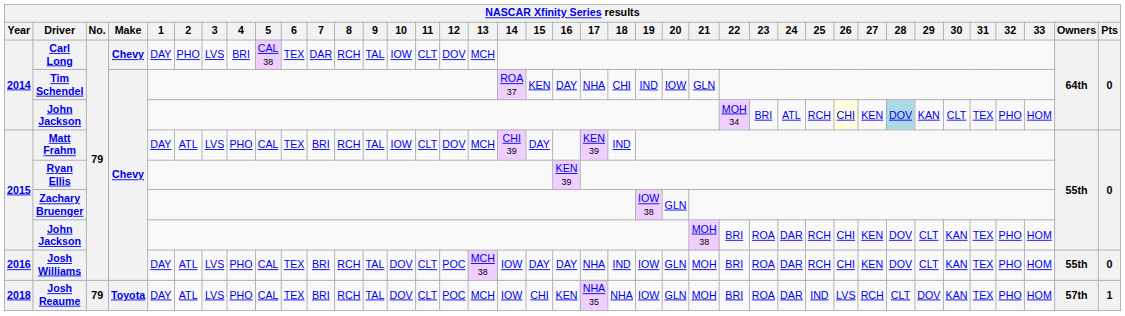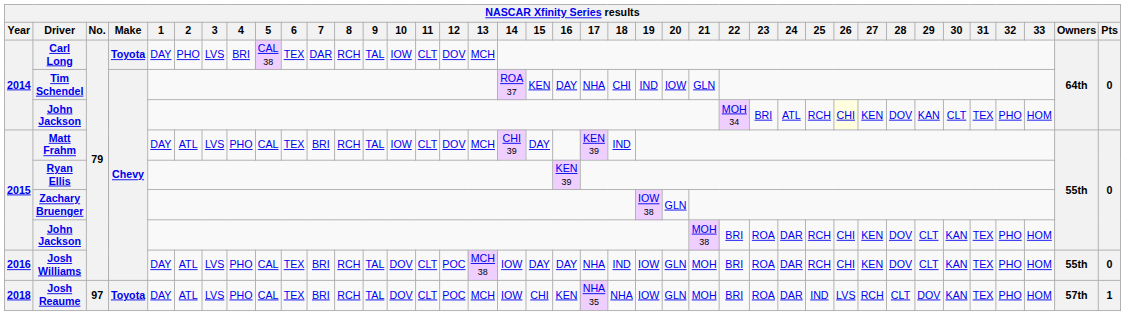Carl Long | Make: Chevy -> Toyota
2014 / John Jackson | 28: lightblue background -> no background
Josh Reaume | No.: 79 -> 97
